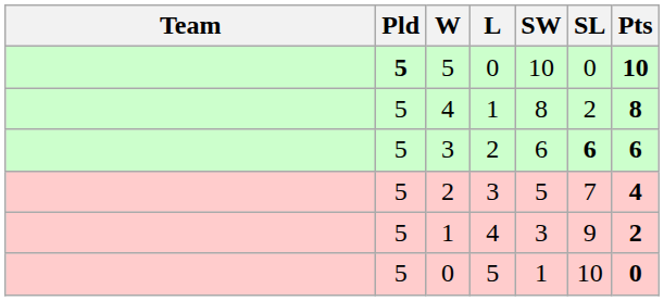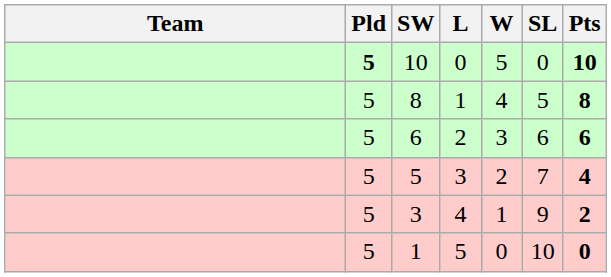columns swapped: W <-> SW
row 3 | SL: 2 -> 5
row 4 | SL: bold -> normal
